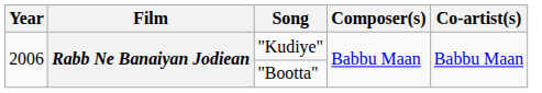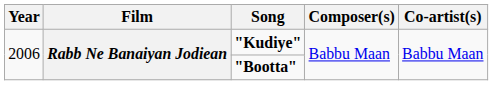"Kudiye" | Song: normal -> bold
"Bootta" | Song: normal -> bold
